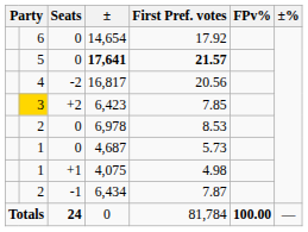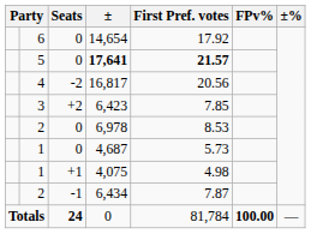6,423 | column 2: gold background -> no background
